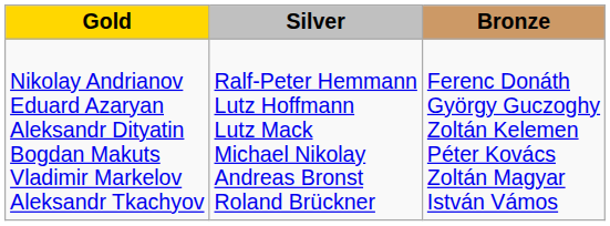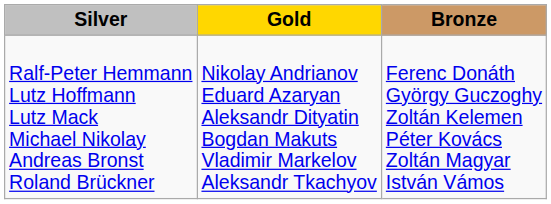columns swapped: Gold <-> Silver
